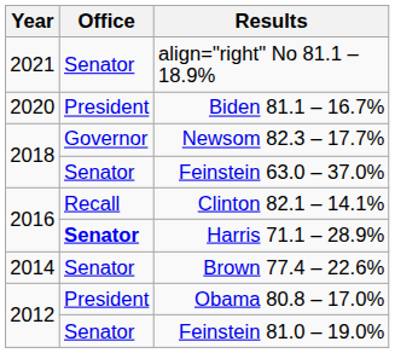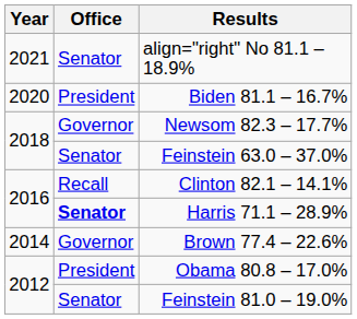Brown 77.4 – 22.6% | Office: Senator -> Governor
